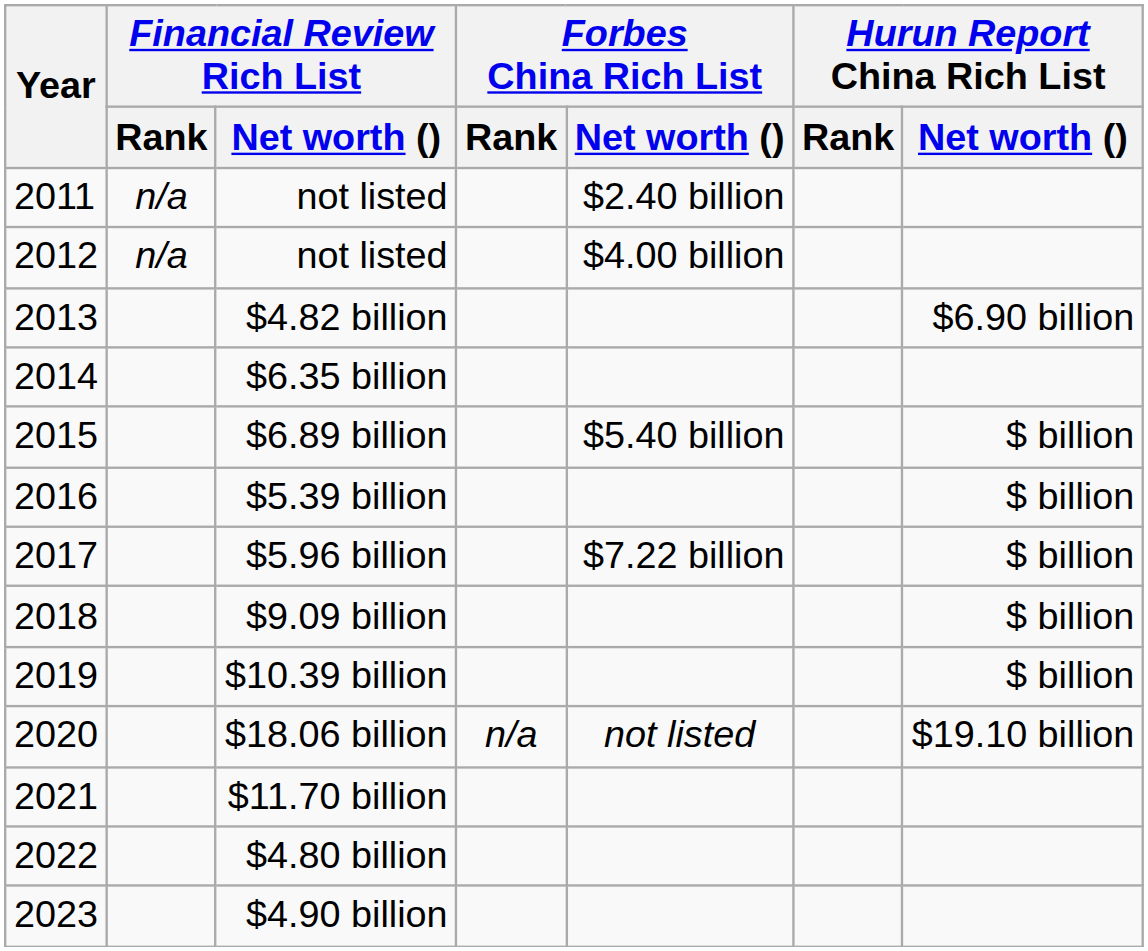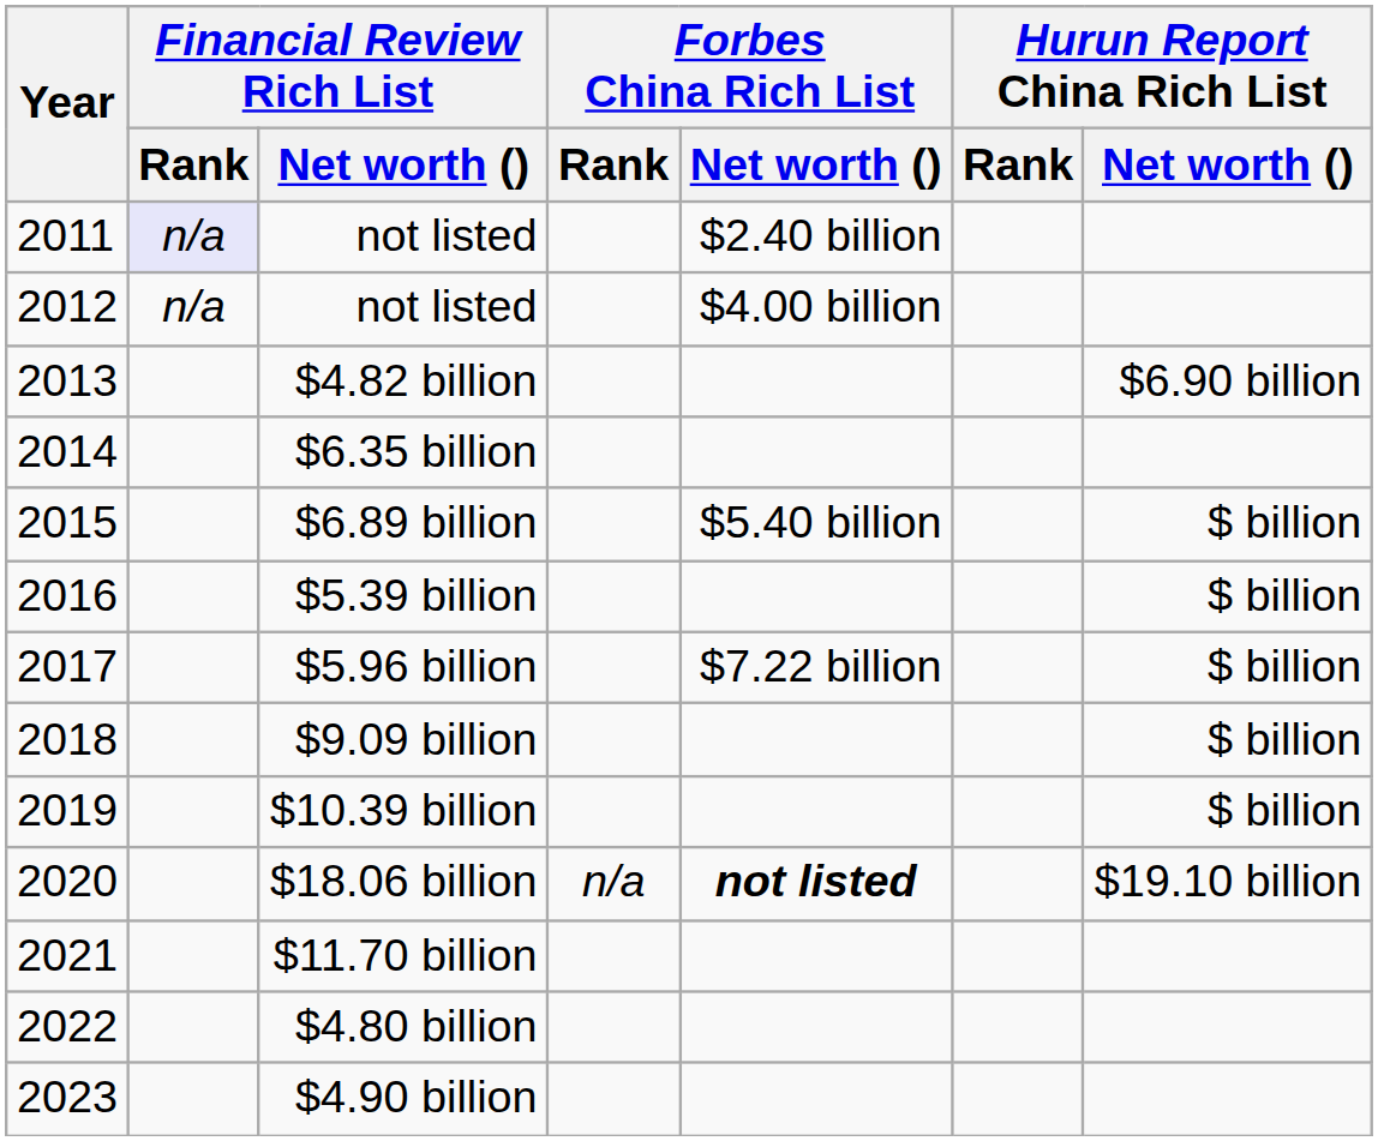2011 / not listed | Financial Review Rich List / Rank: no background -> lavender background
$18.06 billion | Forbes China Rich List / Net worth (): normal -> bold
